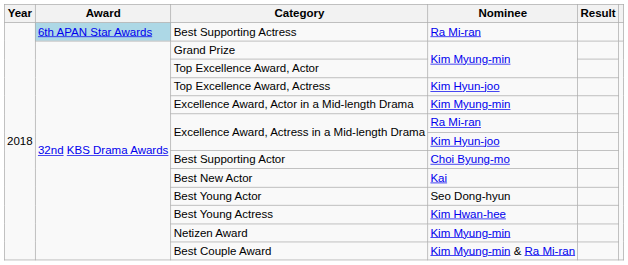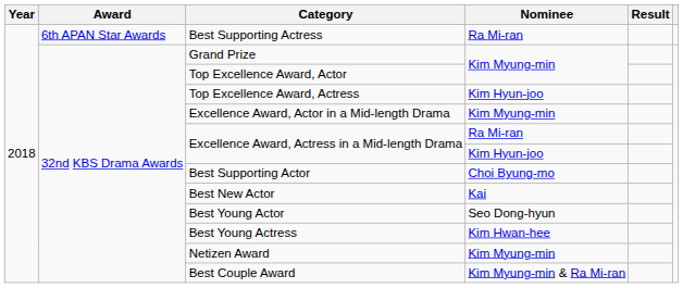Best Supporting Actress | Award: lightblue background -> no background
